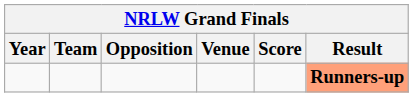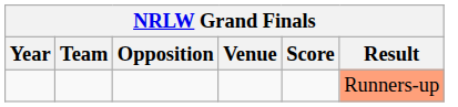row 3 | Result: bold -> normal
